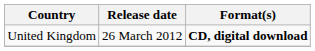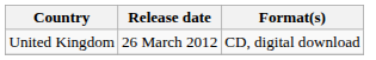United Kingdom | Format(s): bold -> normal
